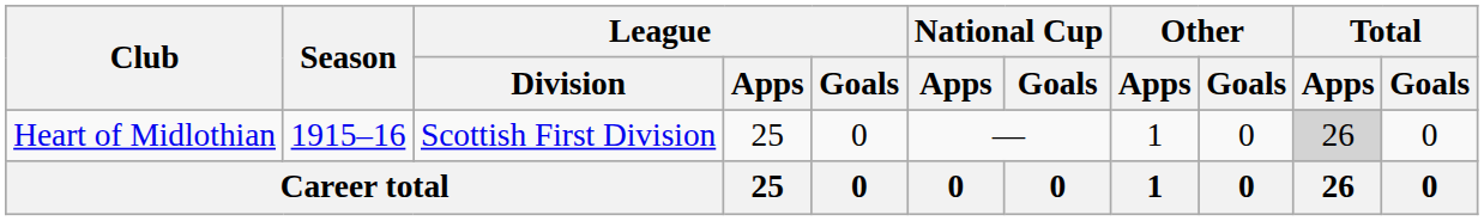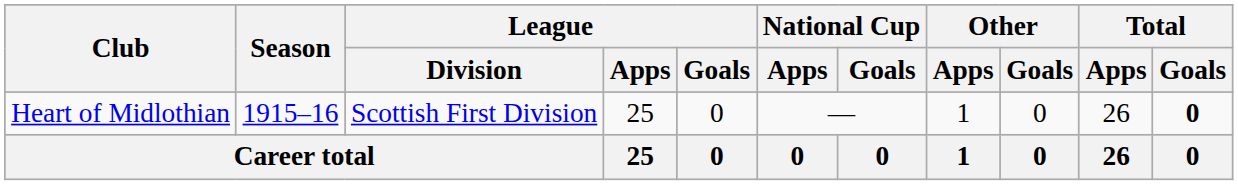Heart of Midlothian | Total / Apps: lightgrey background -> no background
Heart of Midlothian | Total / Goals: normal -> bold
